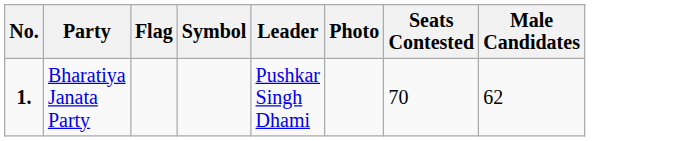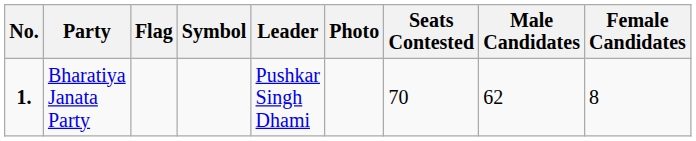+ column: Female Candidates | 8
